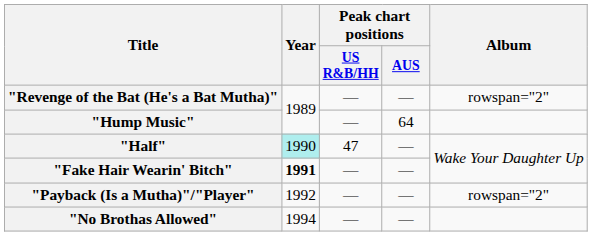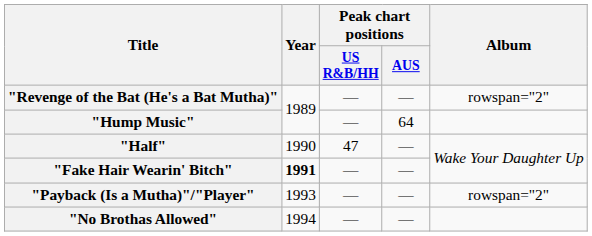"Half" | Year: paleturquoise background -> no background
"Payback (Is a Mutha)"/"Player" | Year: 1992 -> 1993
